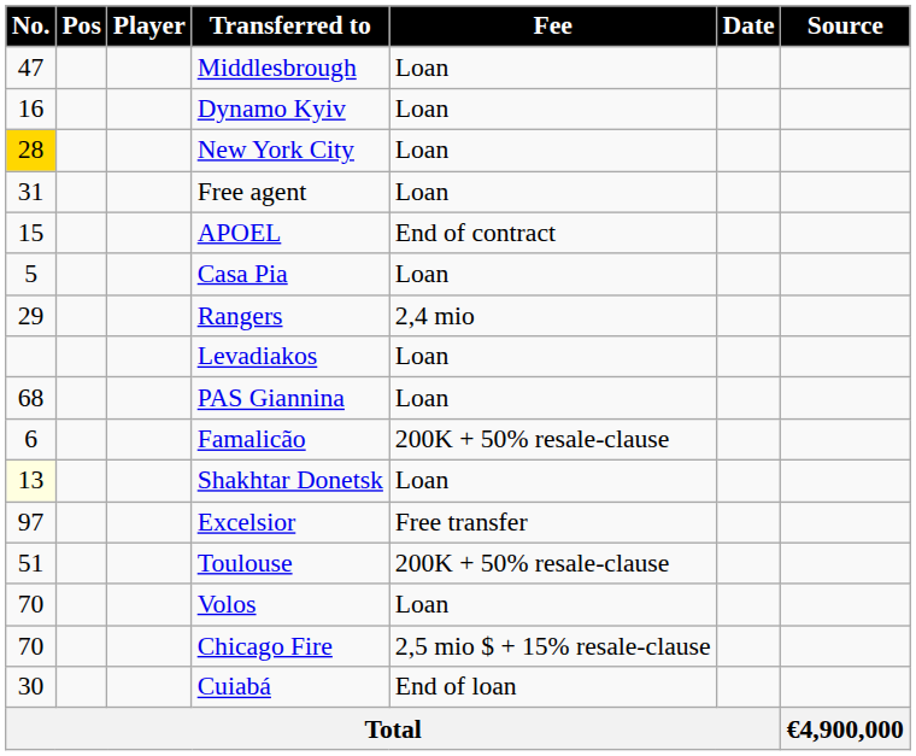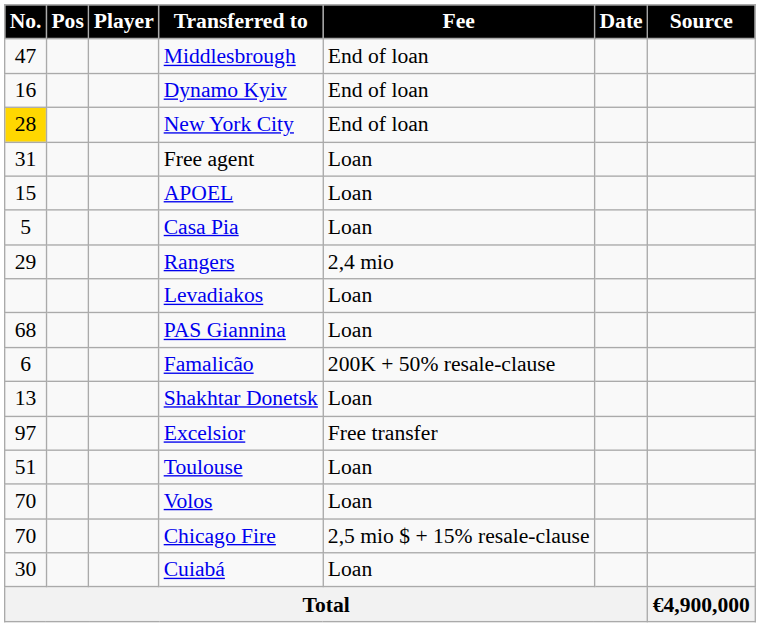Middlesbrough | Fee: Loan -> End of loan
Dynamo Kyiv | Fee: Loan -> End of loan
New York City | Fee: Loan -> End of loan
APOEL | Fee: End of contract -> Loan
Shakhtar Donetsk | No.: lightyellow background -> no background
Toulouse | Fee: 200K + 50% resale-clause -> Loan
Cuiabá | Fee: End of loan -> Loan
